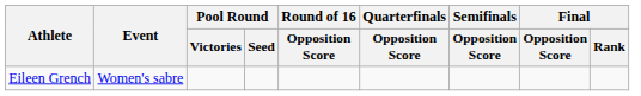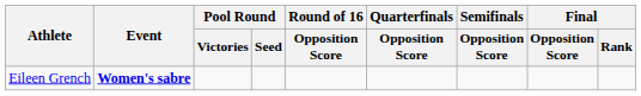Eileen Grench | Event: normal -> bold
